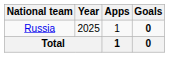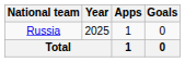Russia | Goals: bold -> normal
